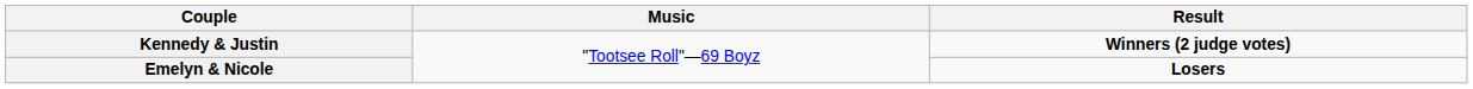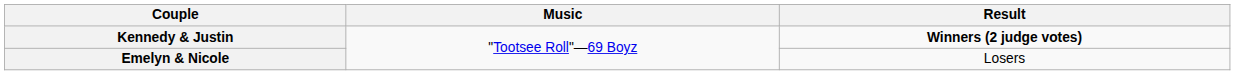Emelyn & Nicole | Result: bold -> normal
